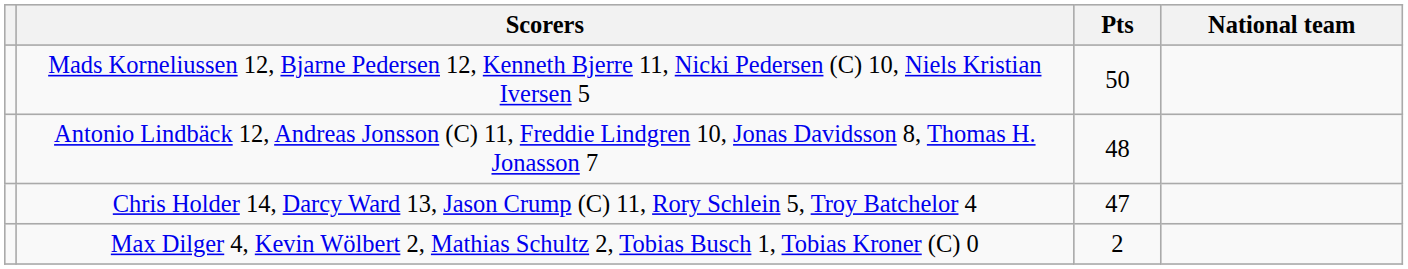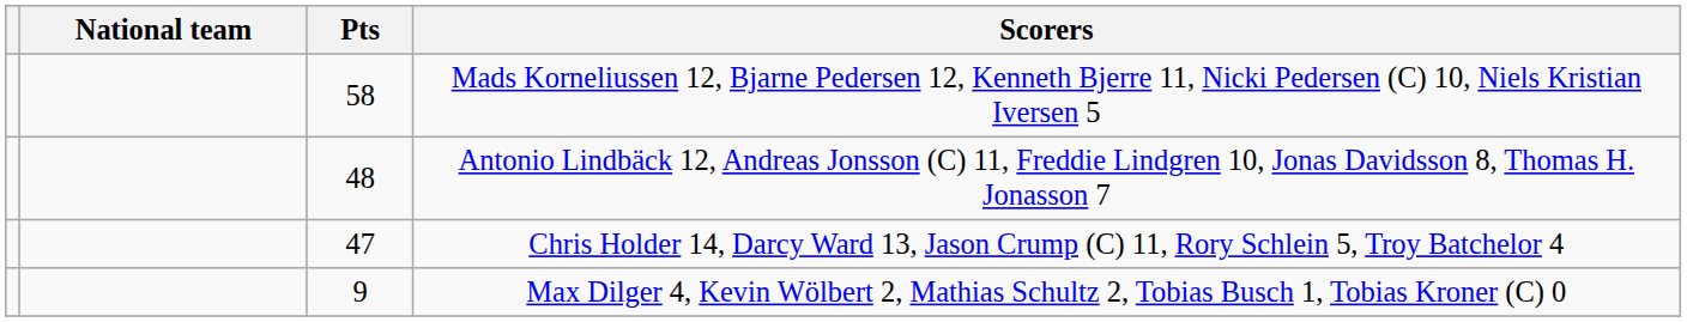columns swapped: National team <-> Scorers
row 2 | Pts: 50 -> 58
row 5 | Pts: 2 -> 9
